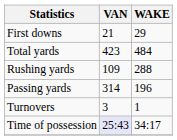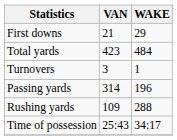rows swapped: Rushing yards <-> Turnovers
Time of possession | VAN: lavender background -> no background
